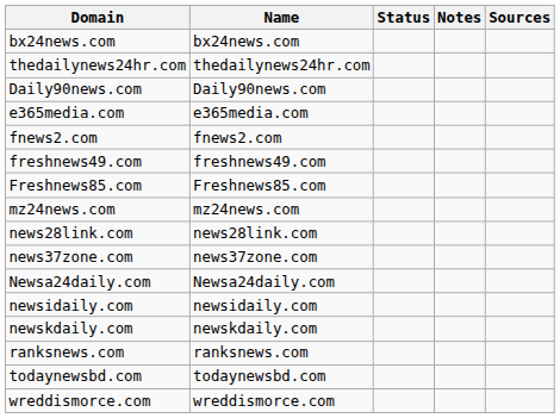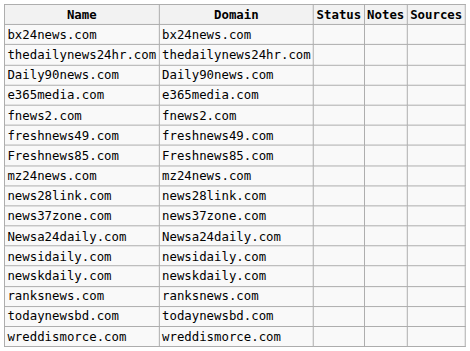columns swapped: Name <-> Domain
